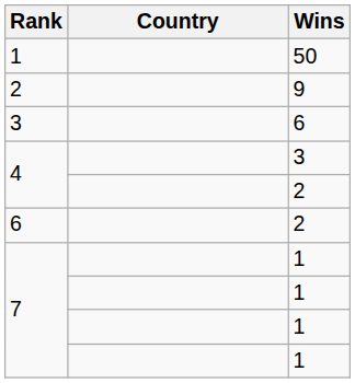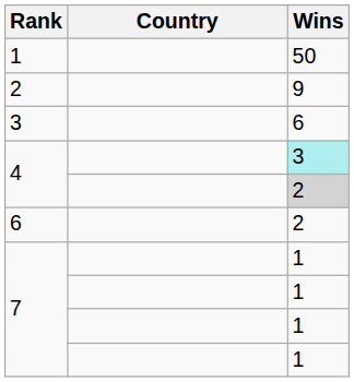4 / 3 | Wins: no background -> paleturquoise background
4 / 2 | Wins: no background -> lightgrey background
